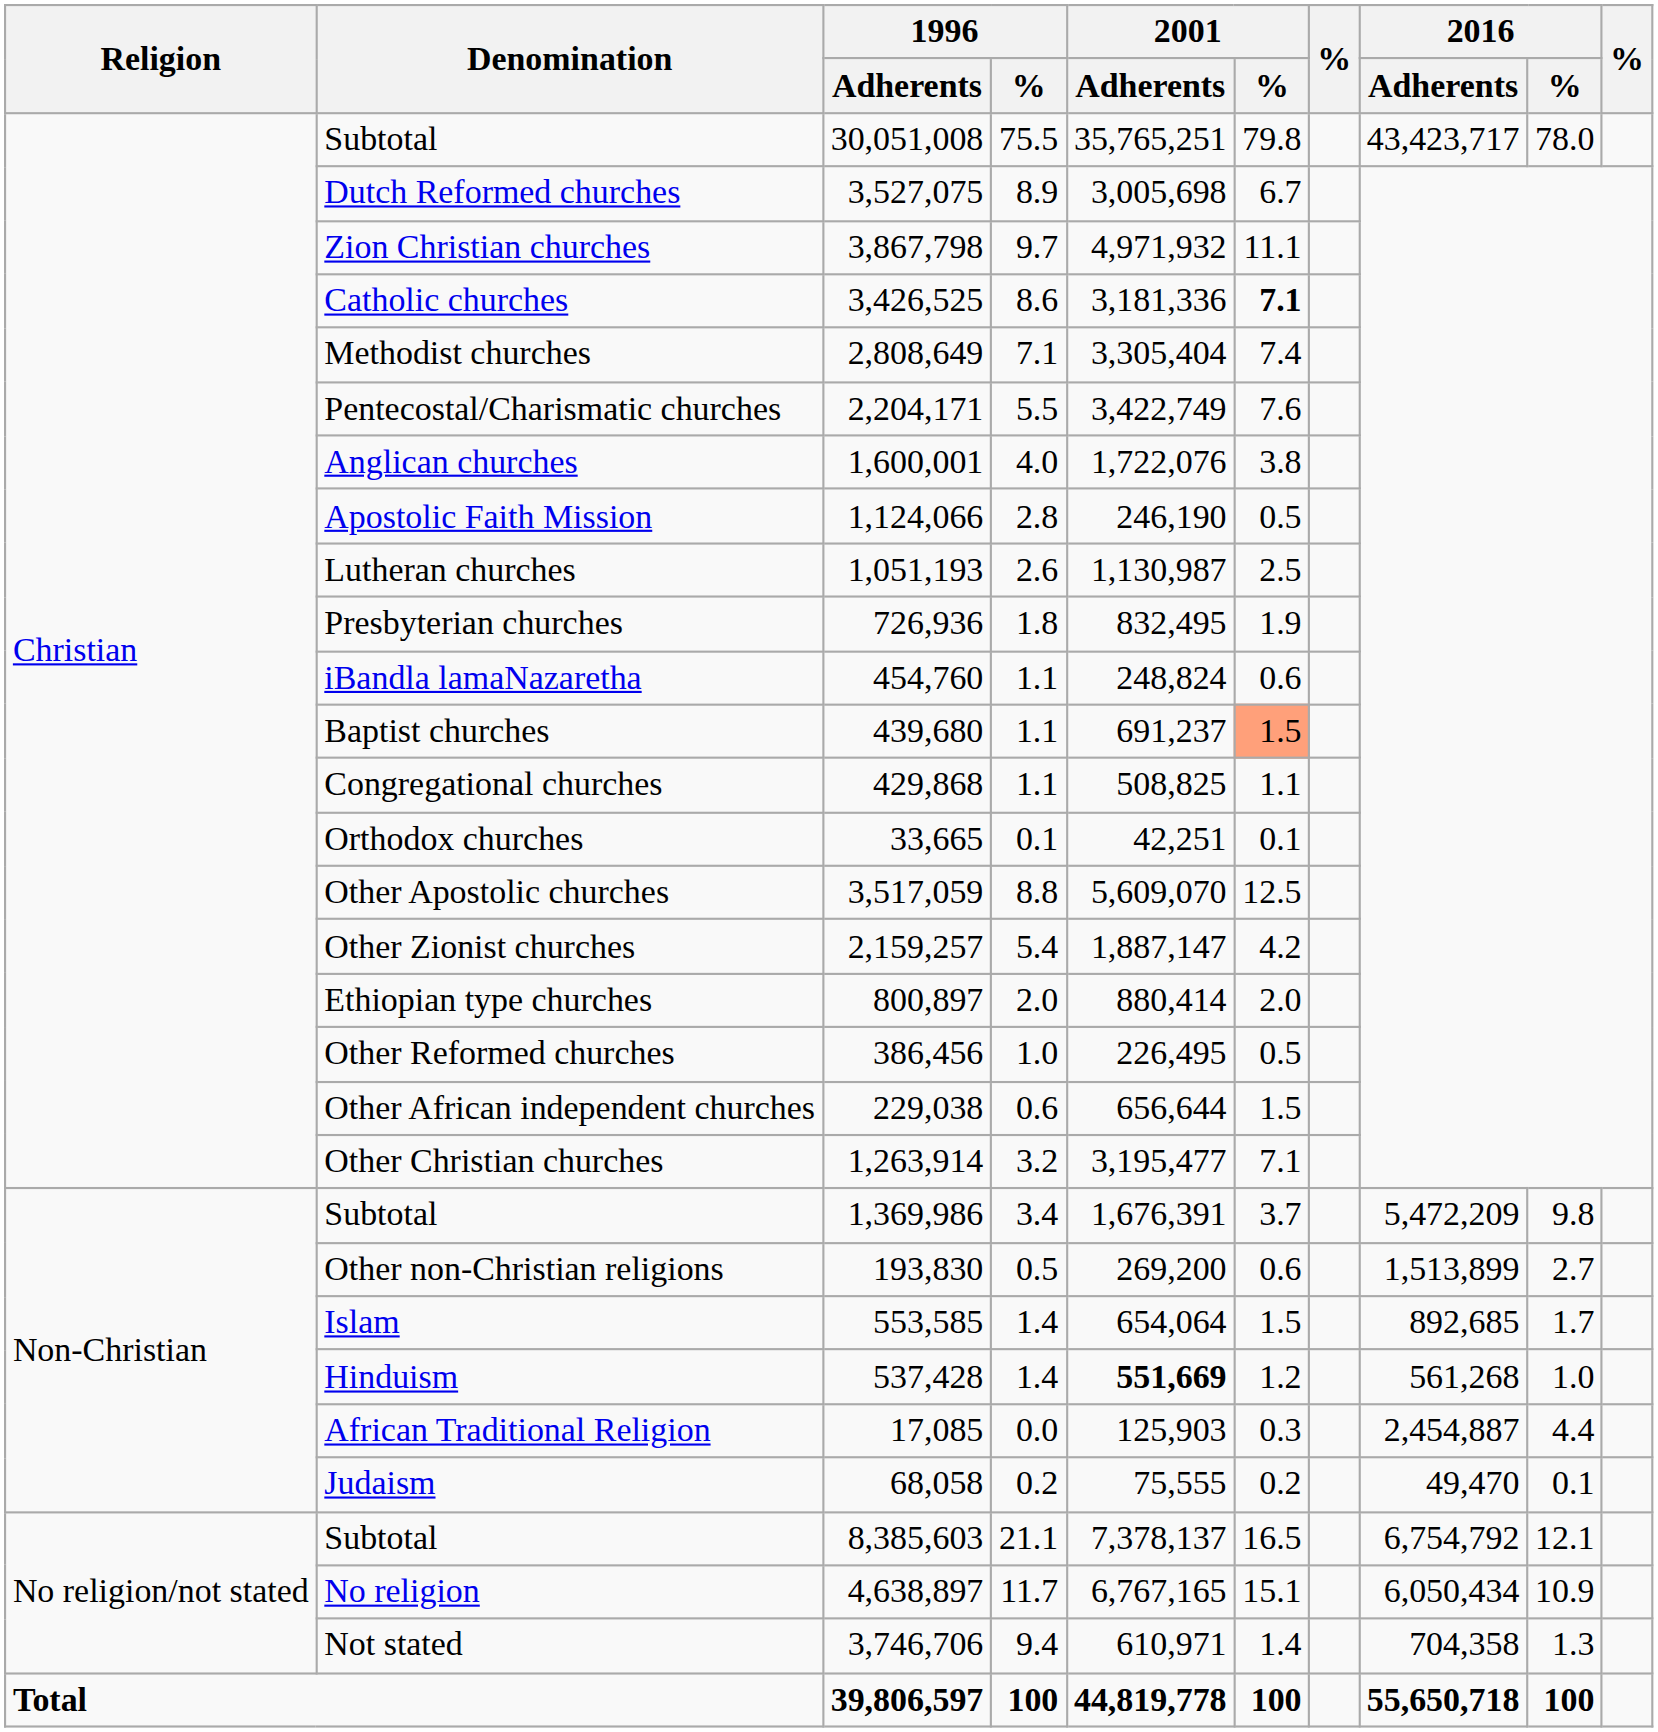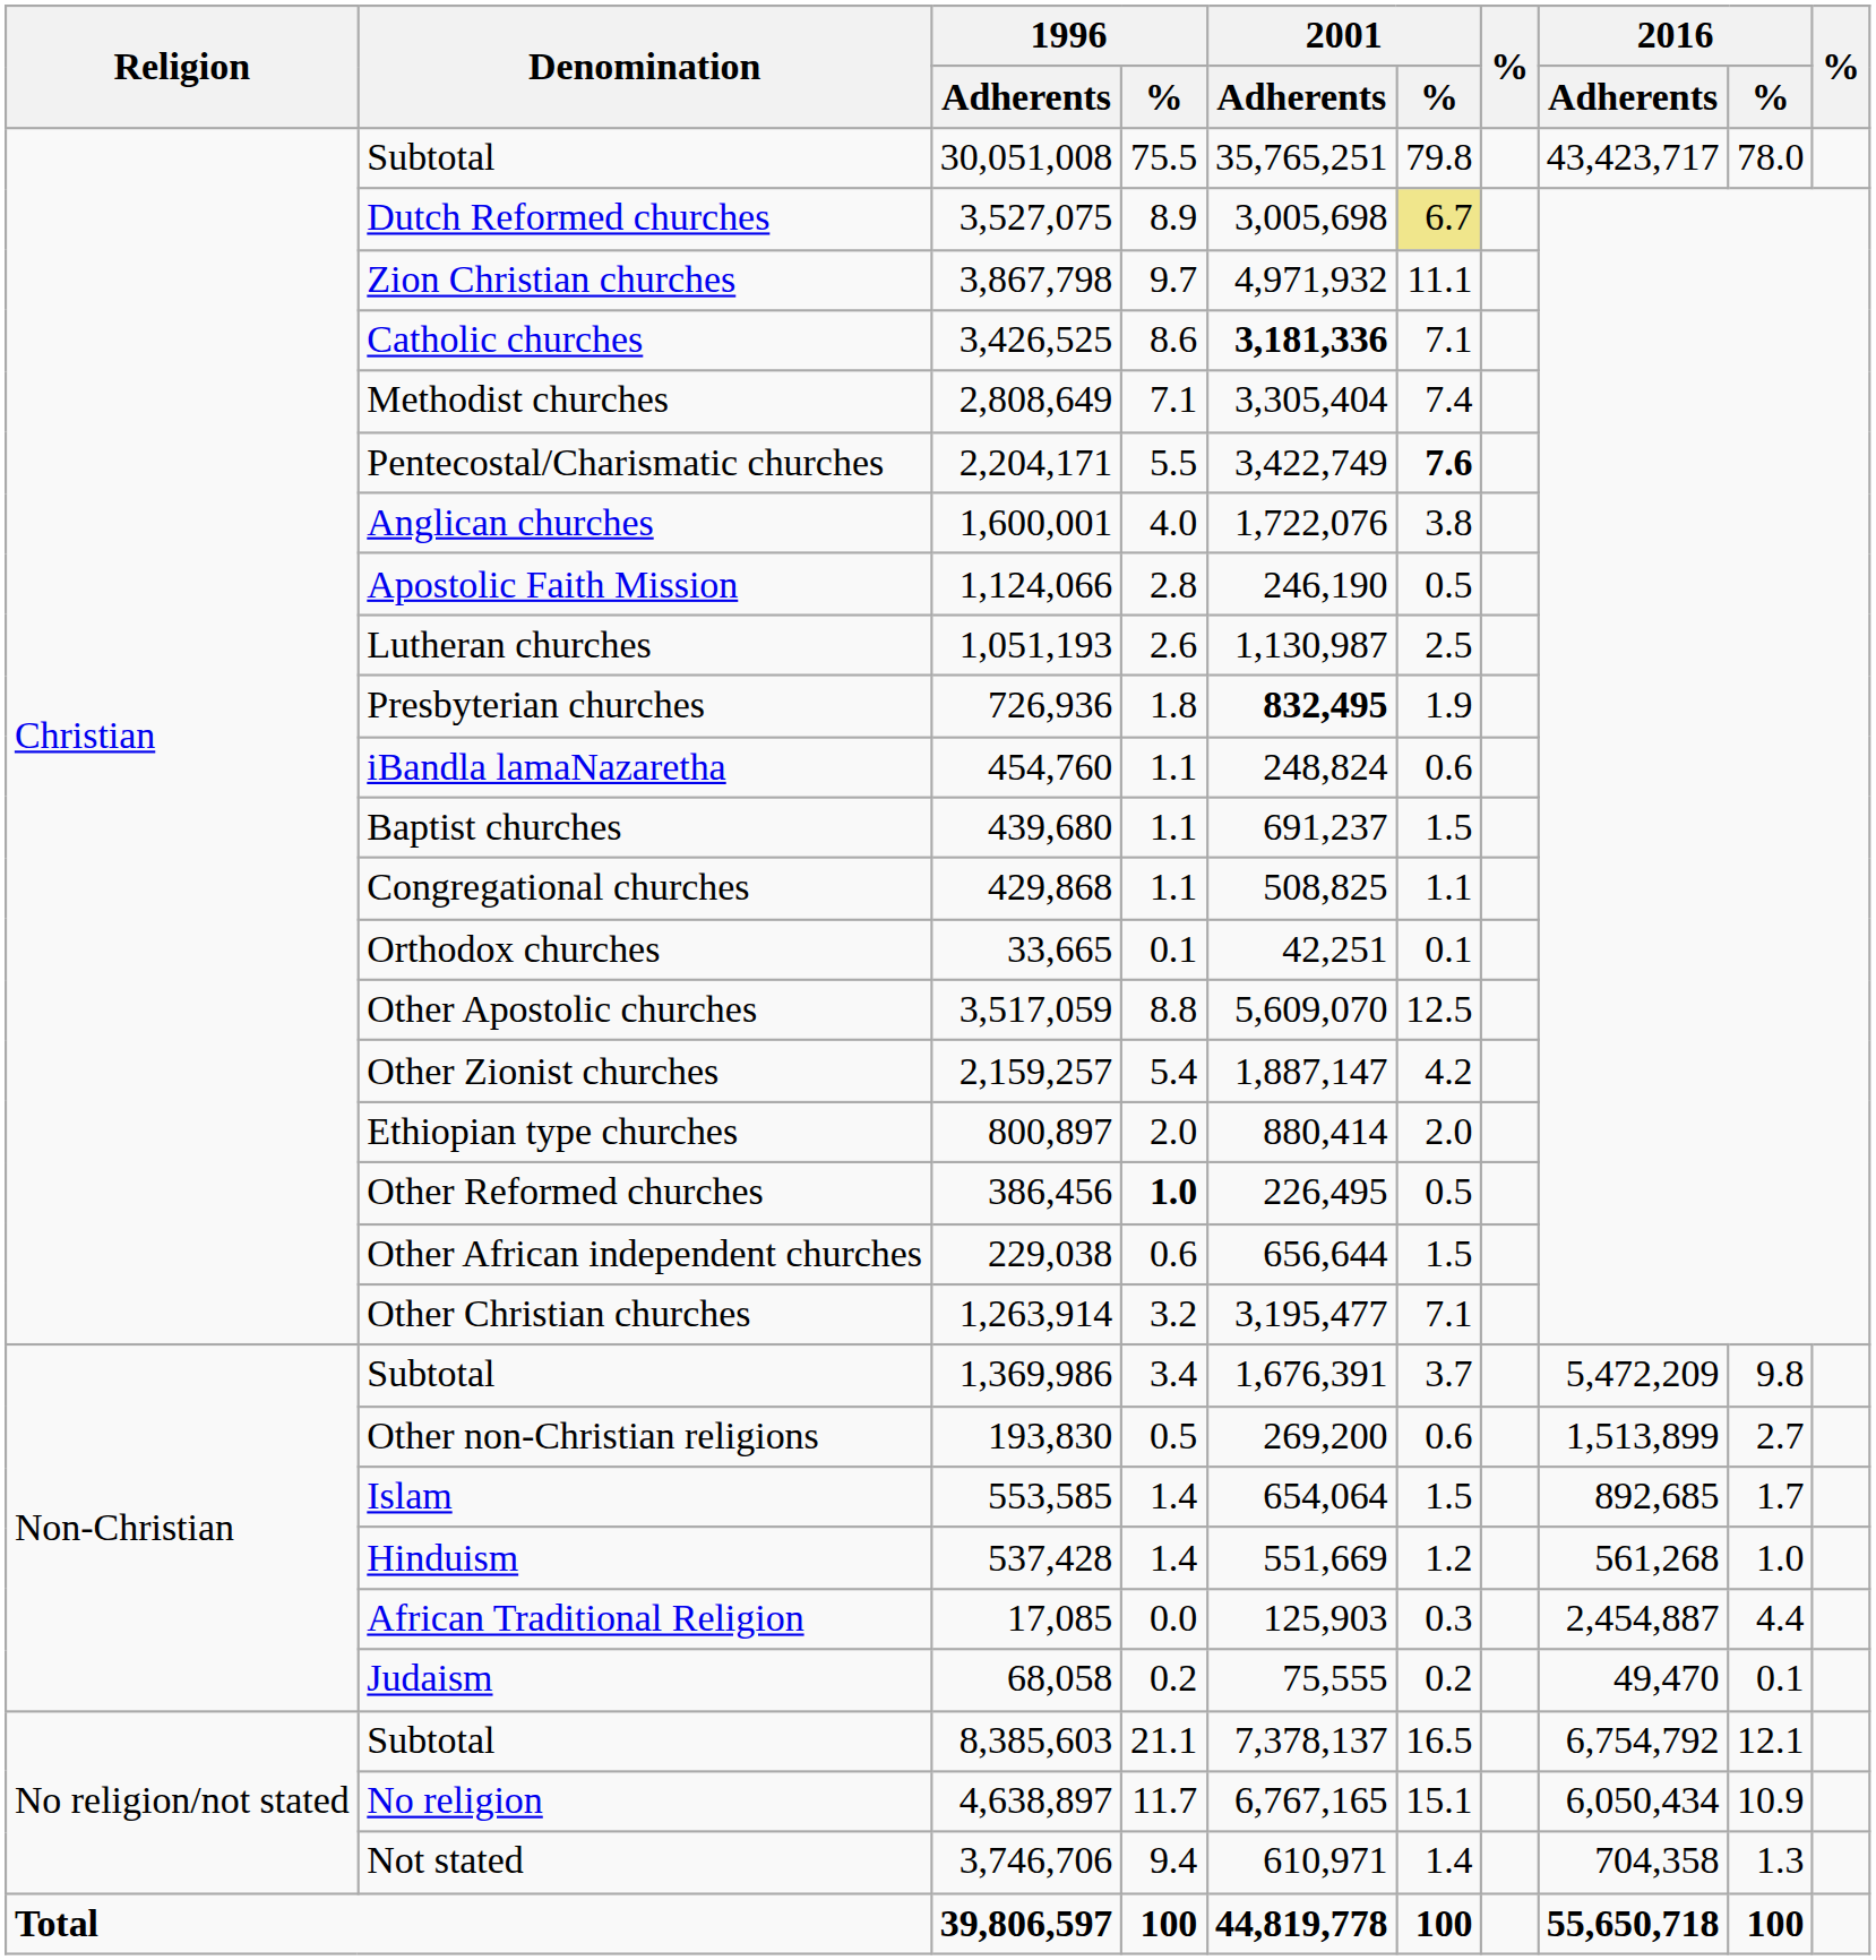Dutch Reformed churches | 2001 / %: no background -> khaki background
Catholic churches | 2001 / Adherents: normal -> bold
Catholic churches | 2001 / %: bold -> normal
Pentecostal/Charismatic churches | 2001 / %: normal -> bold
Presbyterian churches | 2001 / Adherents: normal -> bold
Baptist churches | 2001 / %: lightsalmon background -> no background
Other Reformed churches | 1996 / %: normal -> bold
Hinduism | 2001 / Adherents: bold -> normal
